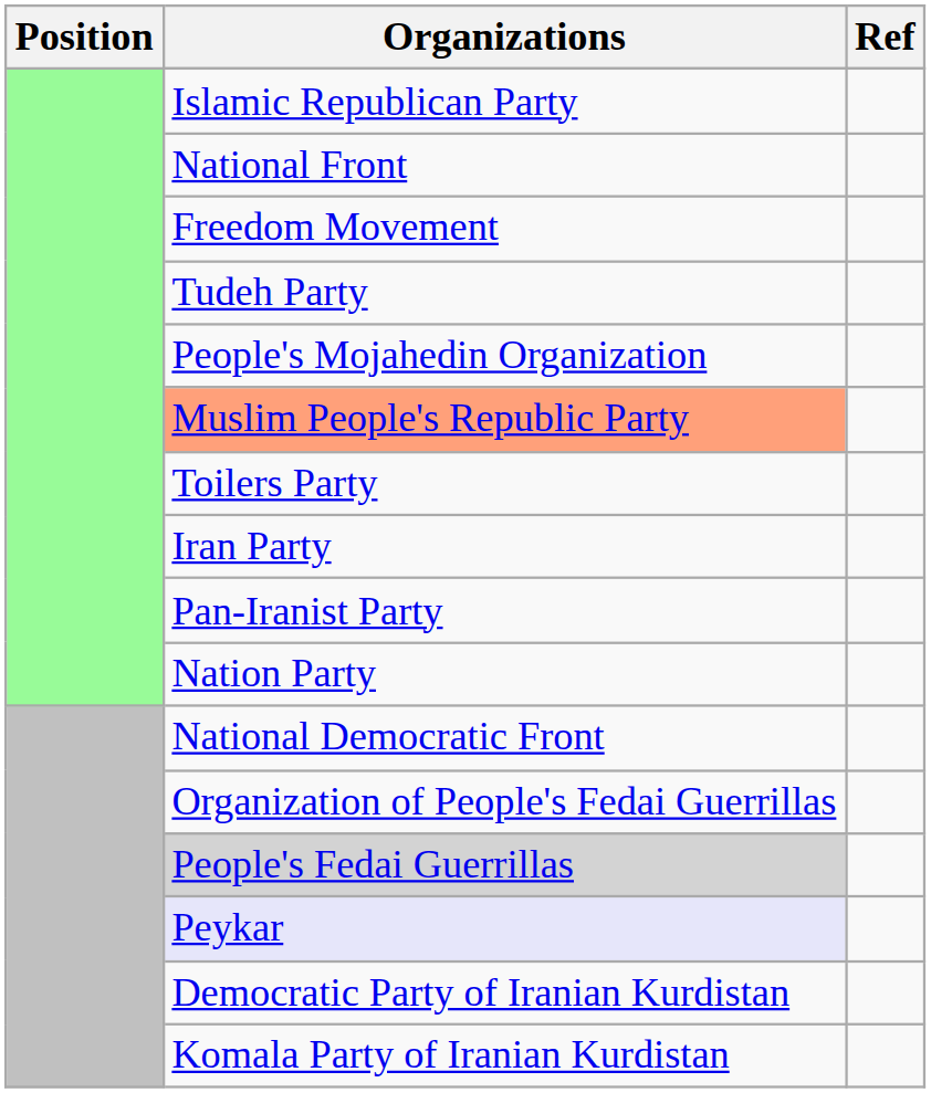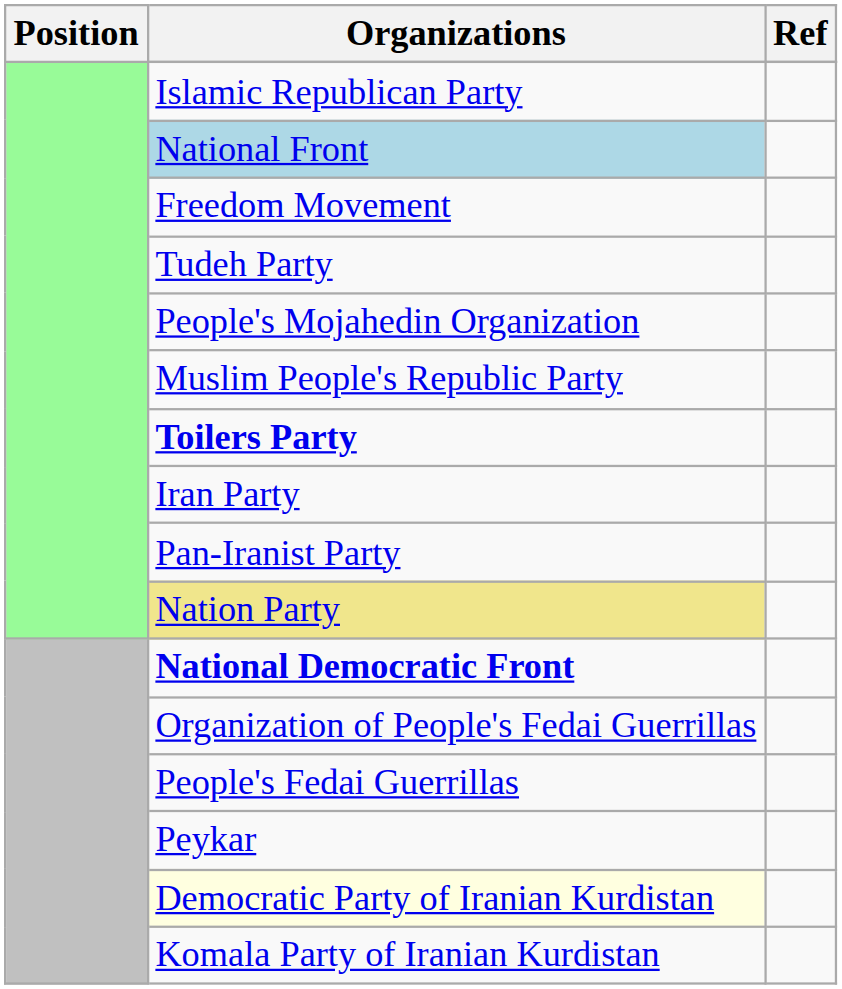National Front | Organizations: no background -> lightblue background
Muslim People's Republic Party | Organizations: lightsalmon background -> no background
Toilers Party | Organizations: normal -> bold
Nation Party | Organizations: no background -> khaki background
National Democratic Front | Organizations: normal -> bold
People's Fedai Guerrillas | Organizations: lightgrey background -> no background
Peykar | Organizations: lavender background -> no background
Democratic Party of Iranian Kurdistan | Organizations: no background -> lightyellow background
